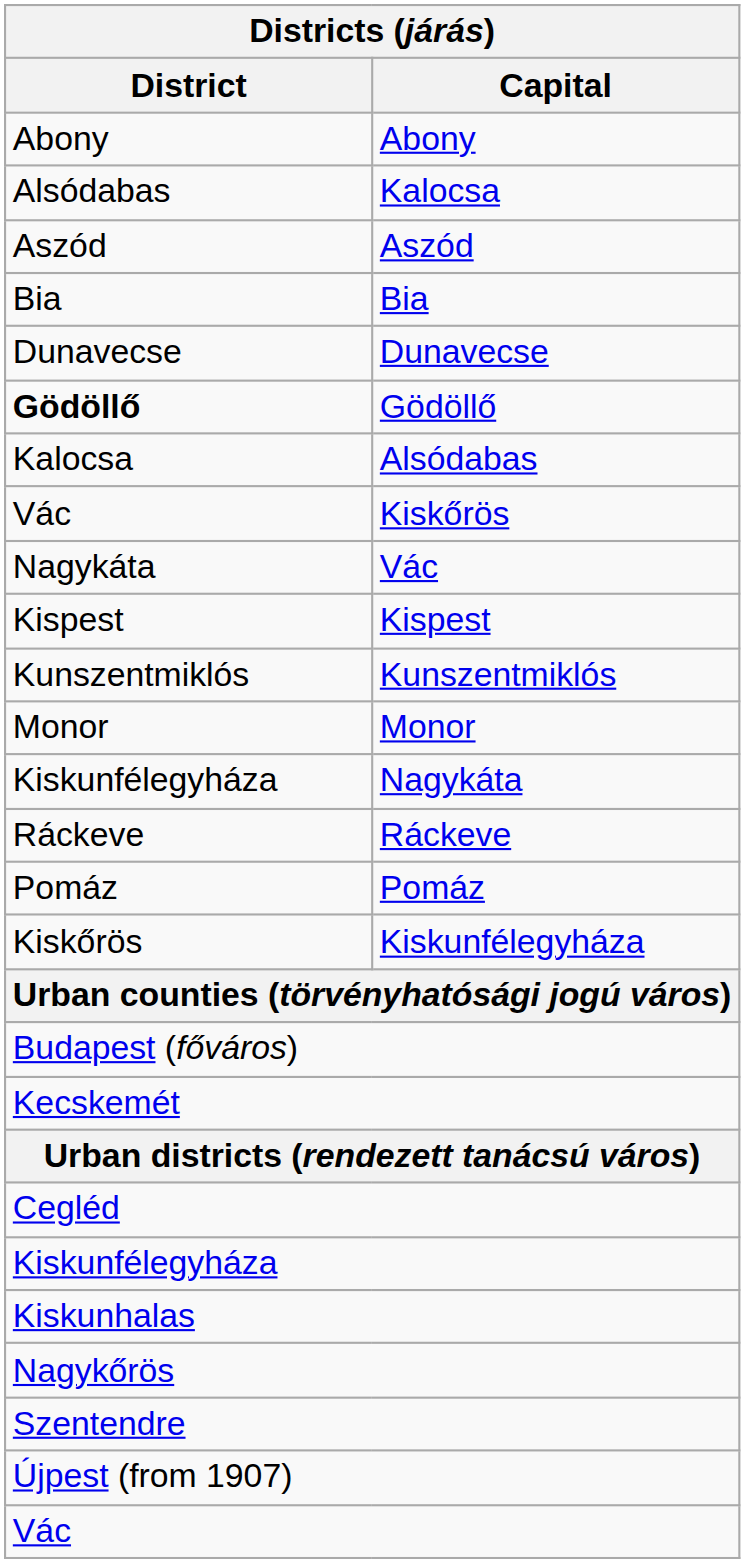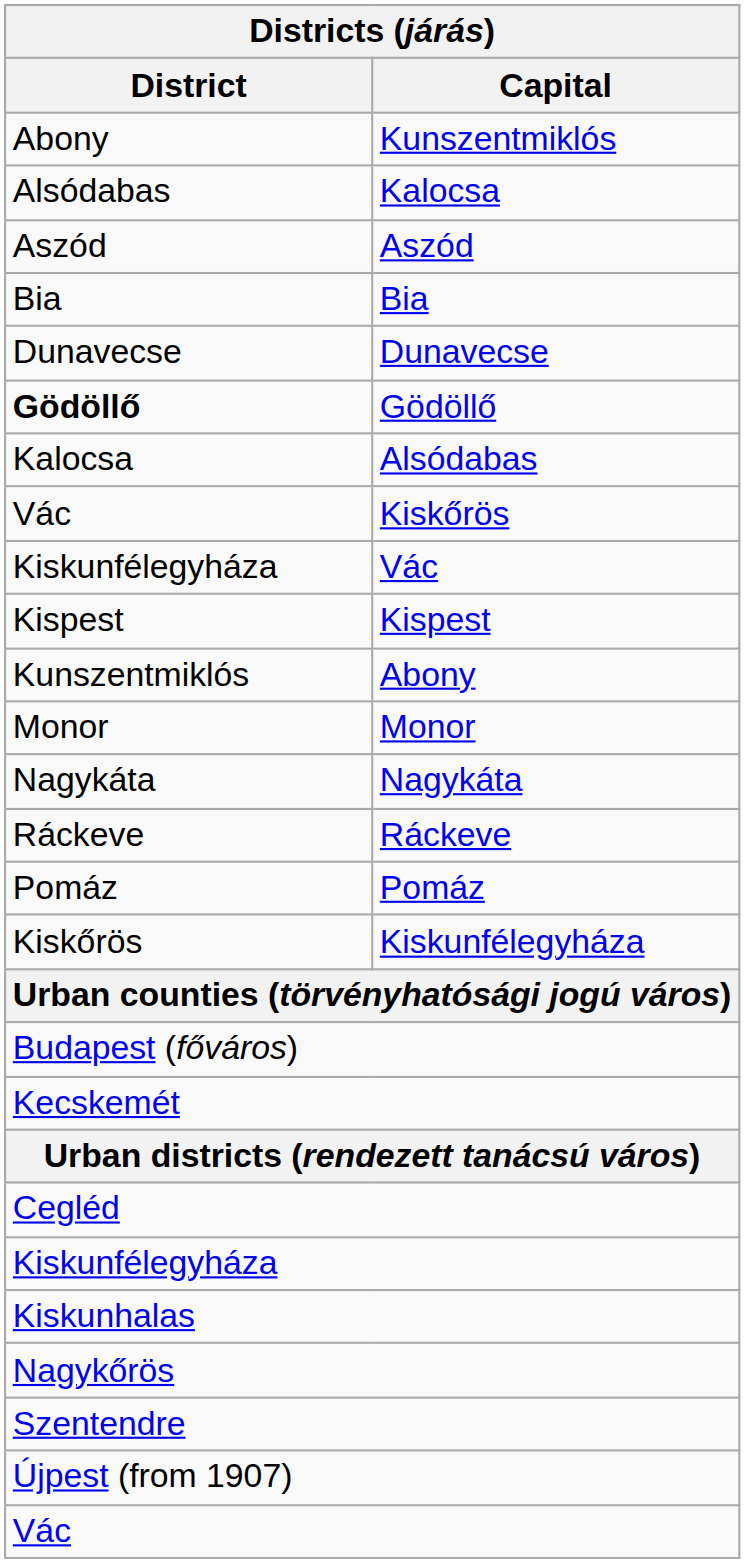row 3 | Capital: Abony -> Kunszentmiklós
row 11 | District: Nagykáta -> Kiskunfélegyháza
row 13 | Capital: Kunszentmiklós -> Abony
row 15 | District: Kiskunfélegyháza -> Nagykáta
